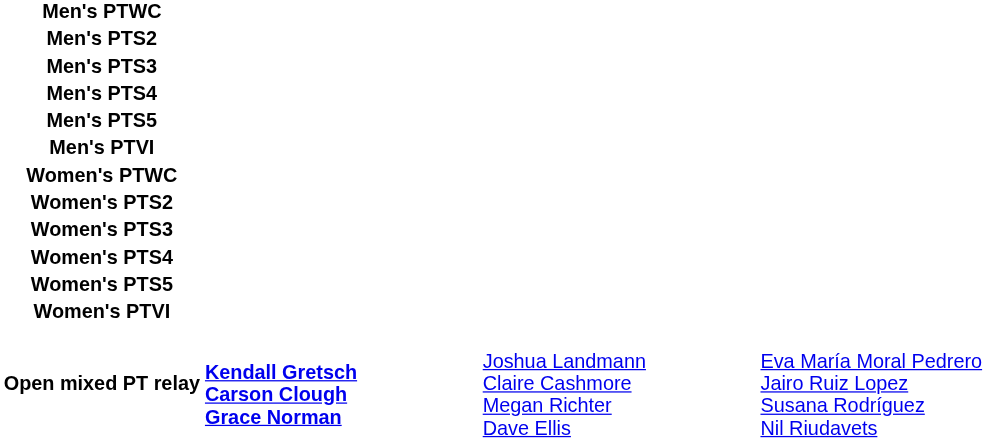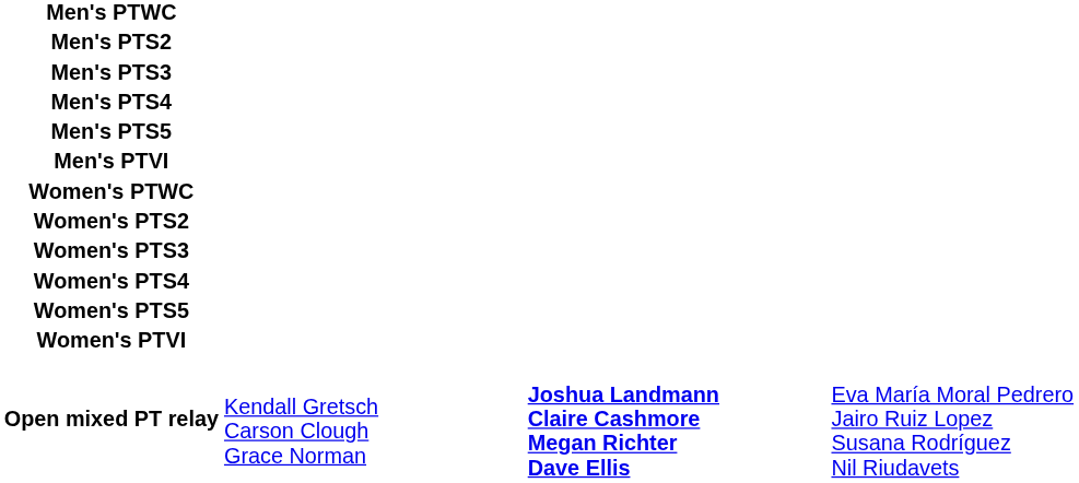Open mixed PT relay | column 2: bold -> normal
Open mixed PT relay | column 3: normal -> bold
